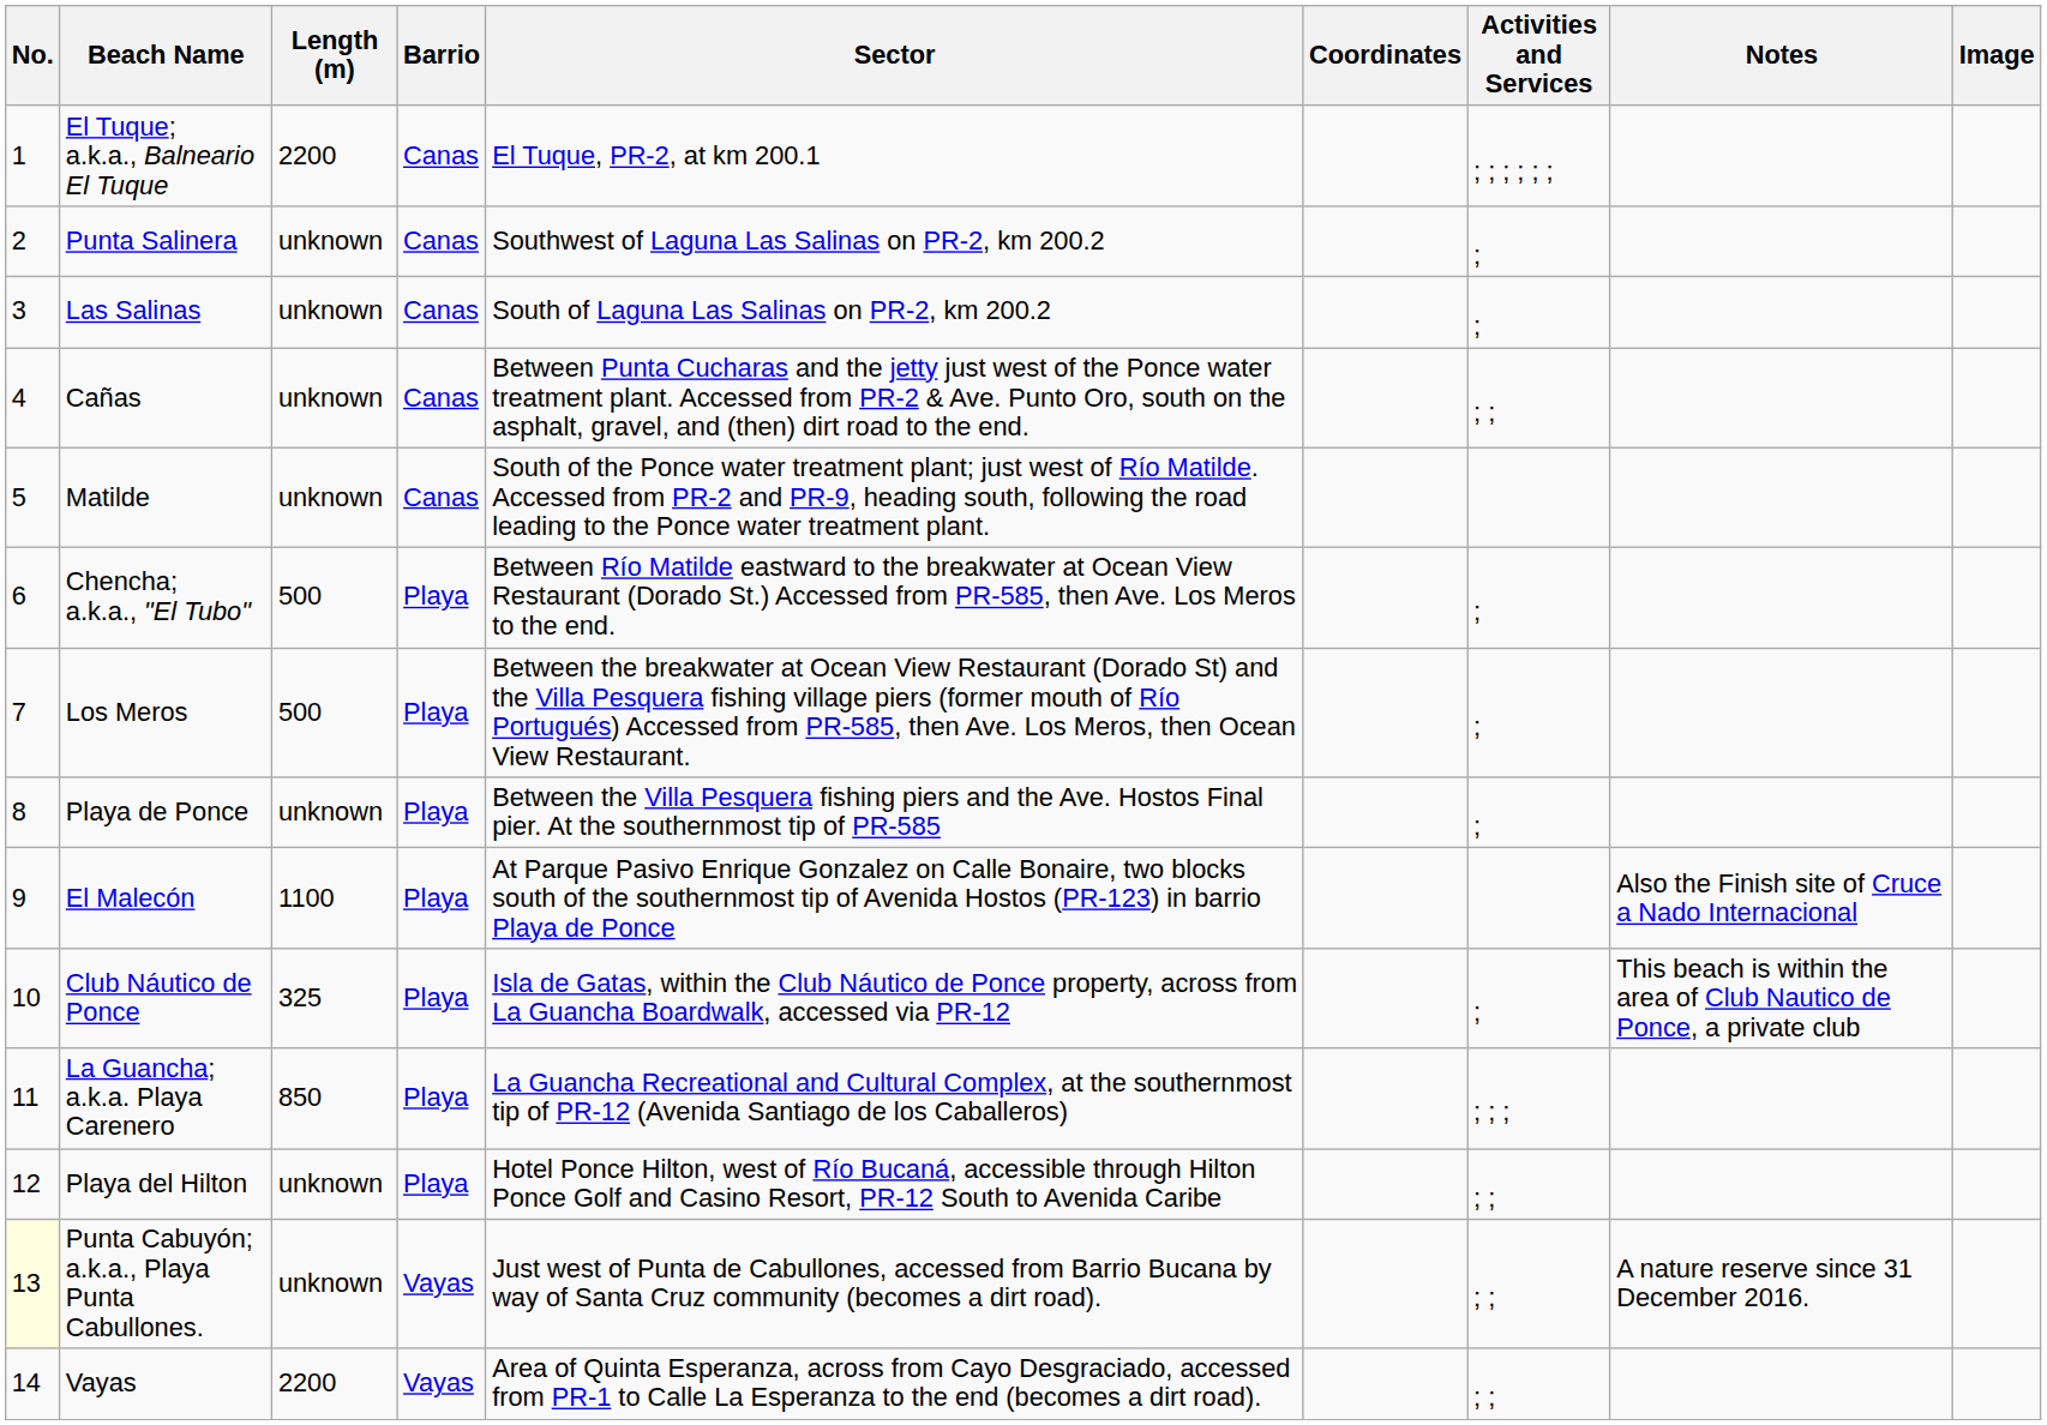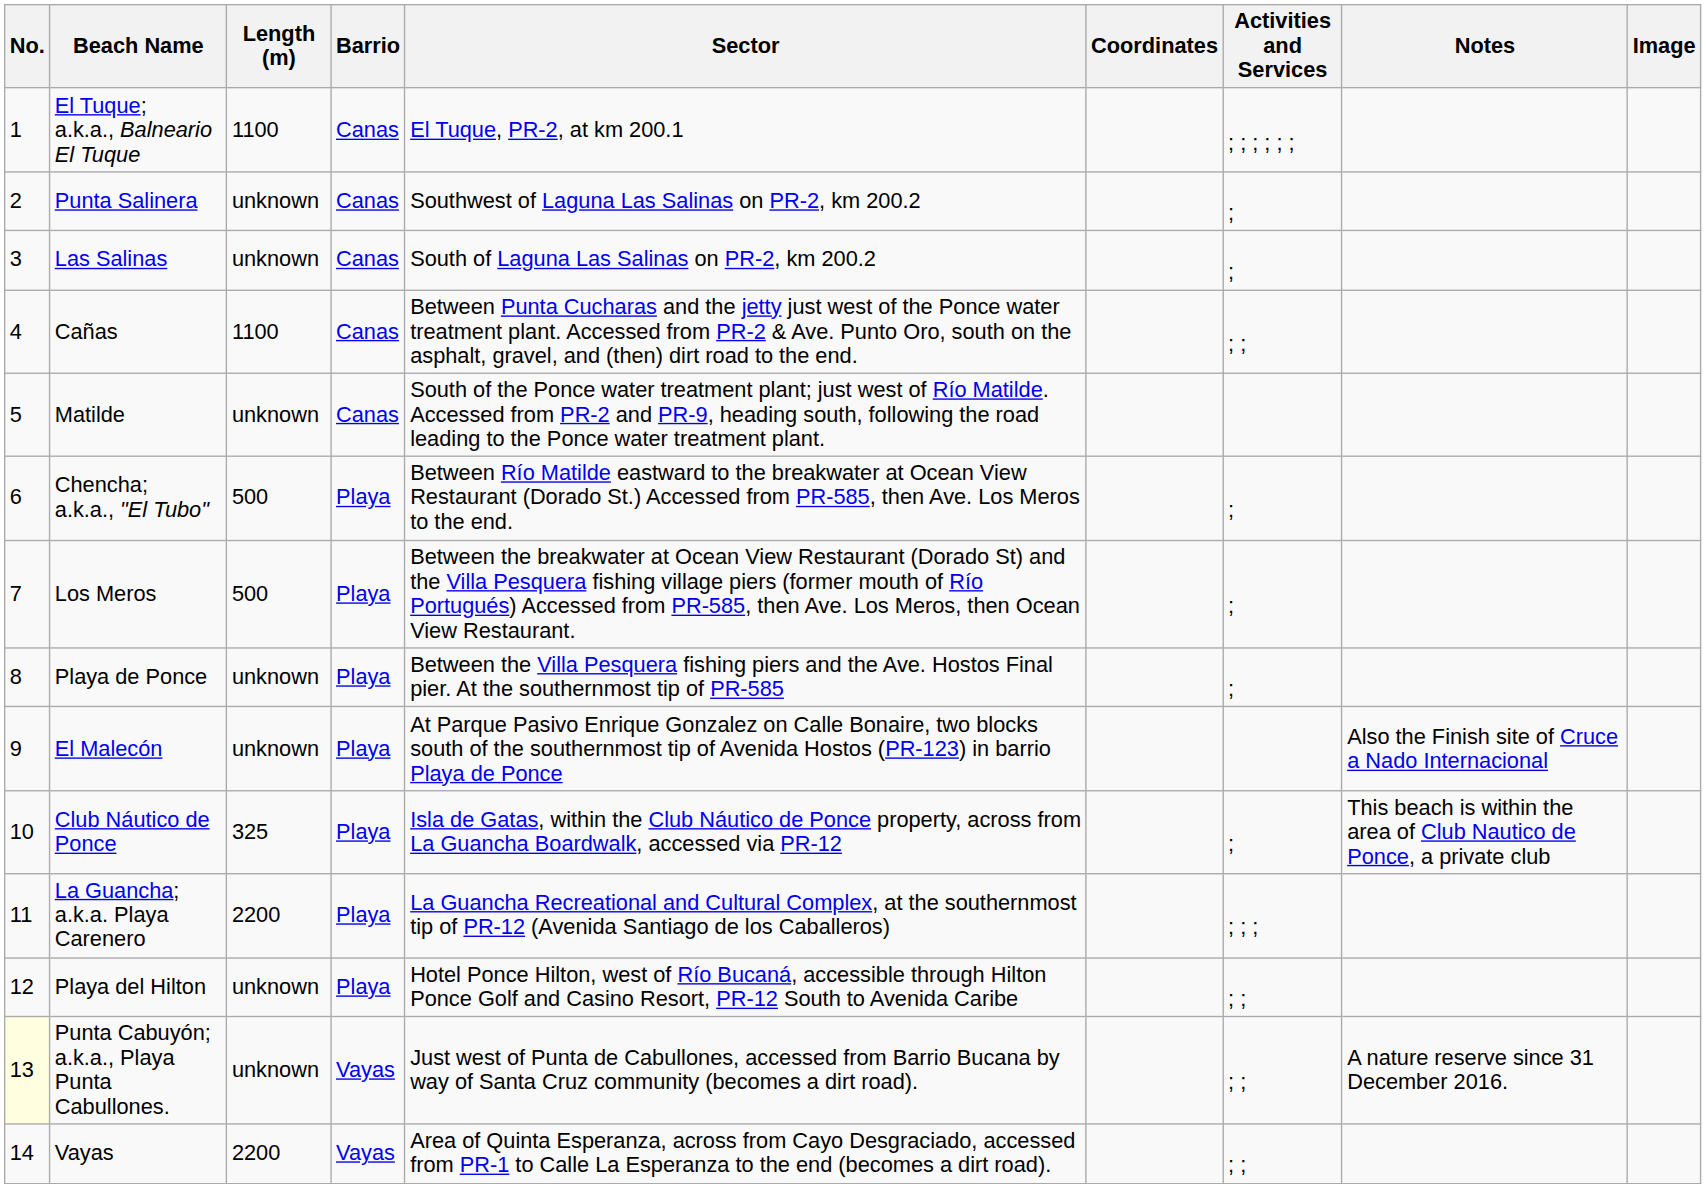El Tuque; a.k.a., Balneario El Tuque | Length (m): 2200 -> 1100
Cañas | Length (m): unknown -> 1100
El Malecón | Length (m): 1100 -> unknown
La Guancha; a.k.a. Playa Carenero | Length (m): 850 -> 2200
